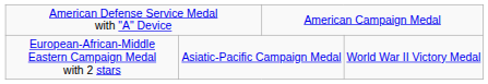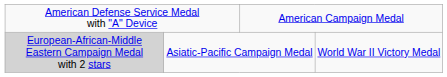European-African-Middle Eastern Campaign Medal with 2 stars | column 1: no background -> lightgrey background
